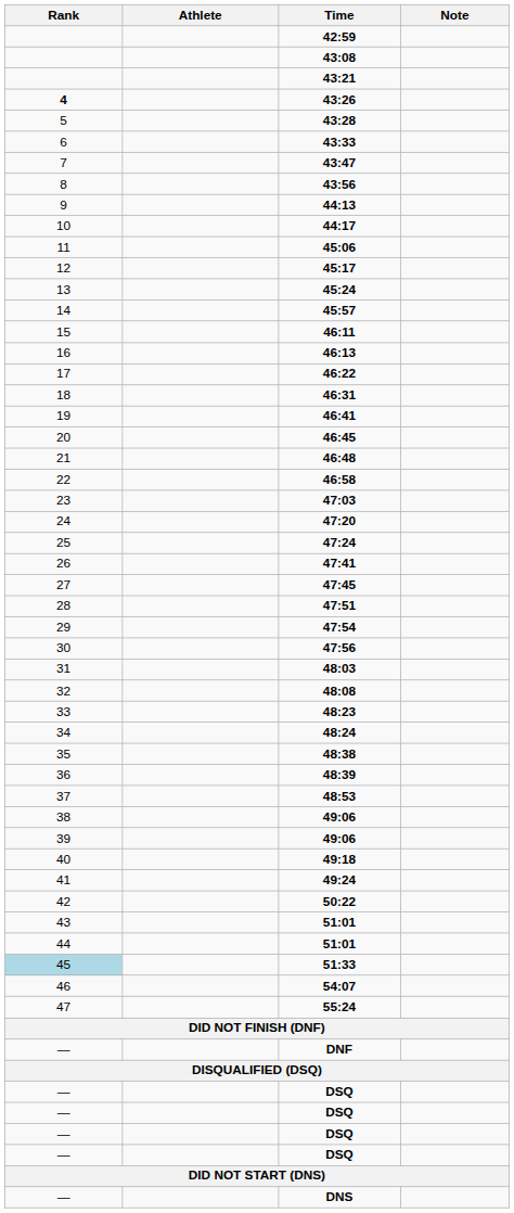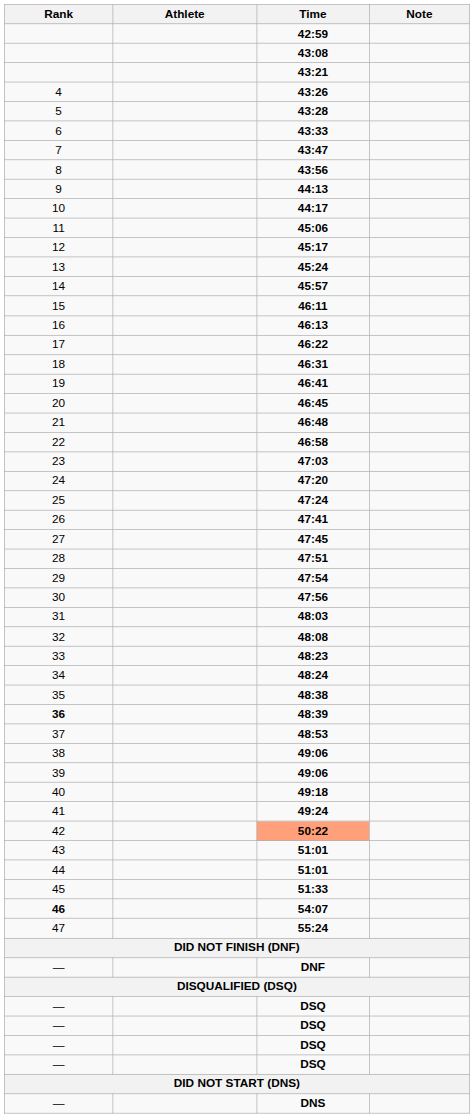43:26 | Rank: bold -> normal
48:39 | Rank: normal -> bold
50:22 | Time: no background -> lightsalmon background
51:33 | Rank: lightblue background -> no background
54:07 | Rank: normal -> bold
